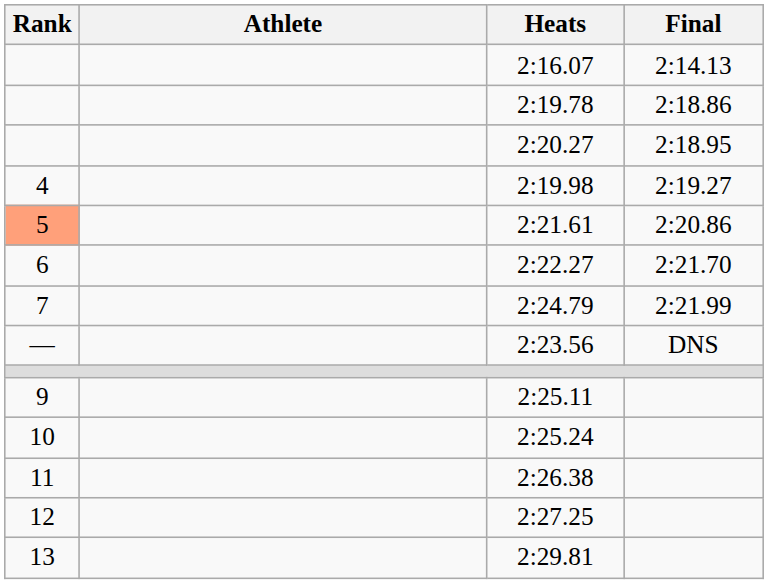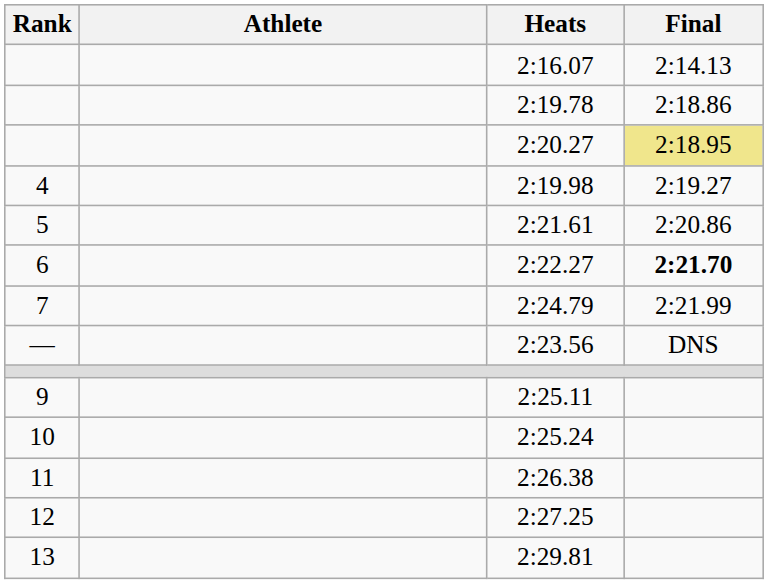2:20.27 | Final: no background -> khaki background
2:21.61 | Rank: lightsalmon background -> no background
2:22.27 | Final: normal -> bold
